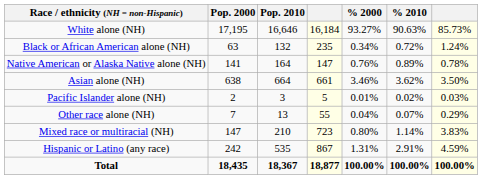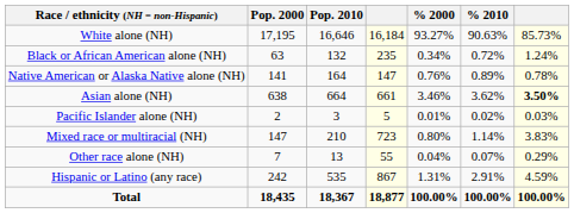Asian alone (NH) | column 7: normal -> bold
rows swapped: Other race alone (NH) <-> Mixed race or multiracial (NH)
